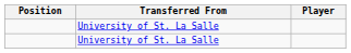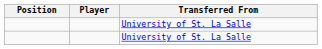columns swapped: Player <-> Transferred From
